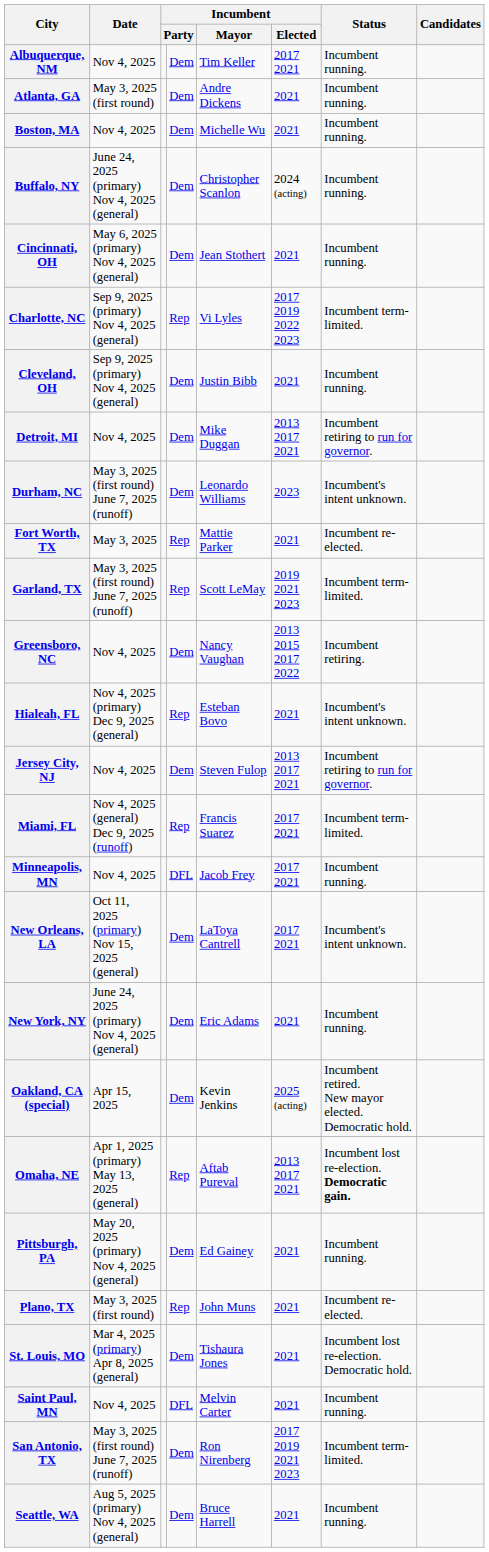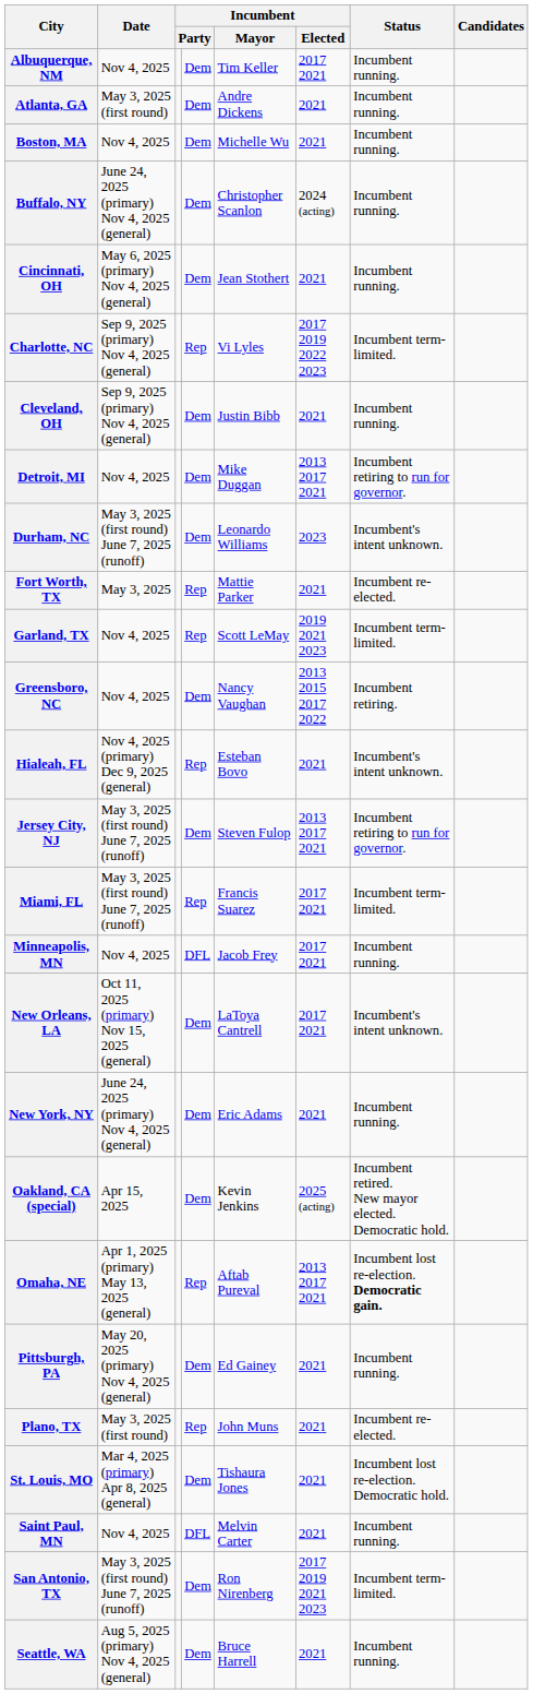Garland, TX | Date: May 3, 2025 (first round) June 7, 2025 (runoff) -> Nov 4, 2025
Jersey City, NJ | Date: Nov 4, 2025 -> May 3, 2025 (first round) June 7, 2025 (runoff)
Miami, FL | Date: Nov 4, 2025 (general) Dec 9, 2025 (runoff) -> May 3, 2025 (first round) June 7, 2025 (runoff)
